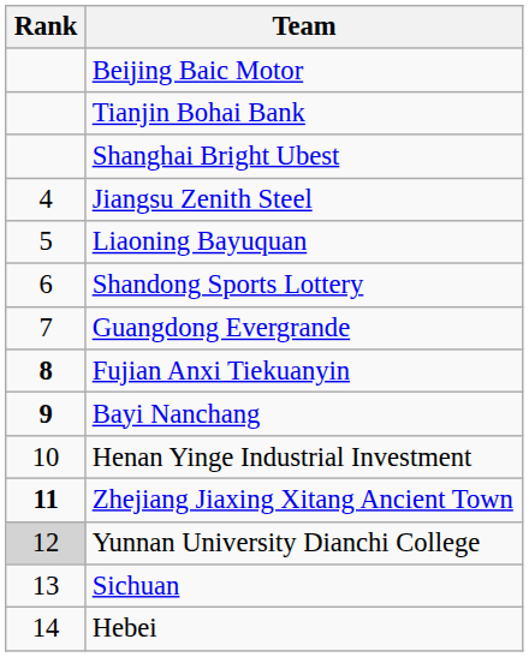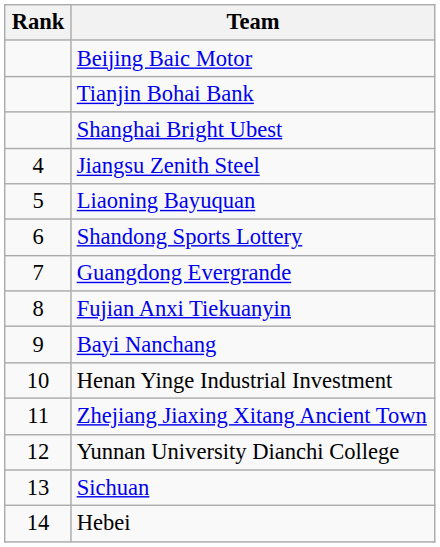Fujian Anxi Tiekuanyin | Rank: bold -> normal
Bayi Nanchang | Rank: bold -> normal
Zhejiang Jiaxing Xitang Ancient Town | Rank: bold -> normal
Yunnan University Dianchi College | Rank: lightgrey background -> no background
